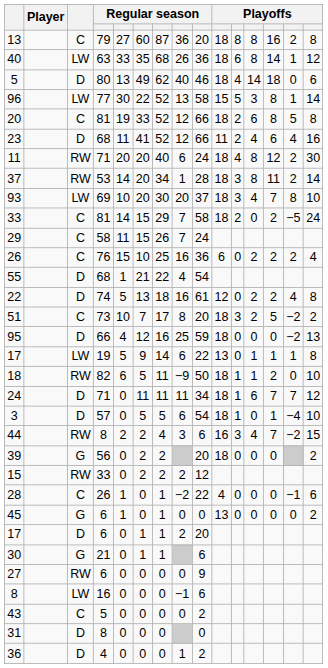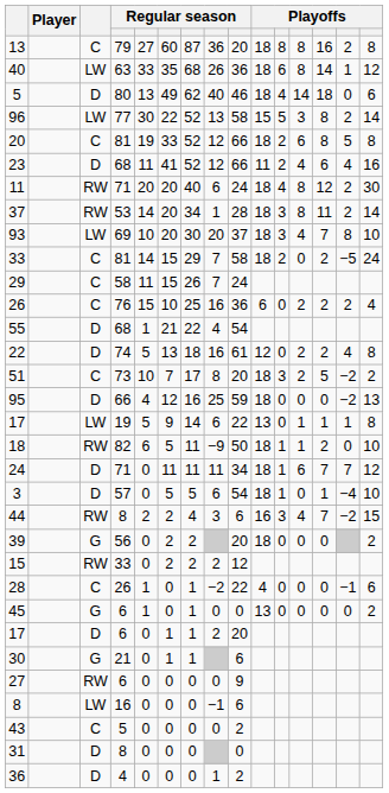96 | column 14: 1 -> 2
